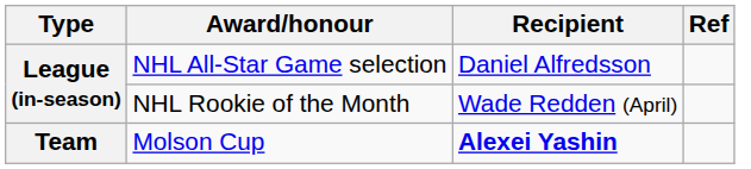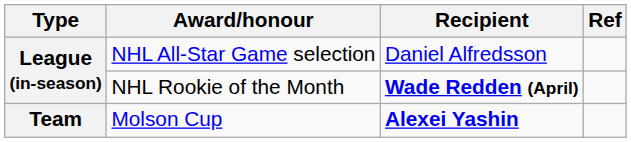NHL Rookie of the Month | Recipient: normal -> bold
